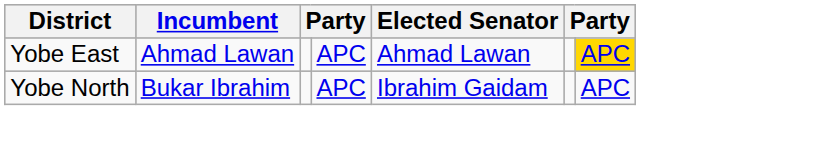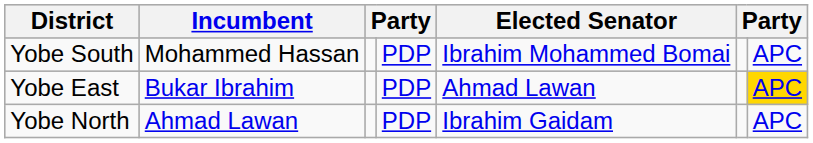+ row: Yobe South | Mohammed Hassan | PDP | Ibrahim Mohammed Bomai | APC
Yobe East | Incumbent: Ahmad Lawan -> Bukar Ibrahim
Yobe East | column 4: APC -> PDP
Yobe North | Incumbent: Bukar Ibrahim -> Ahmad Lawan
Yobe North | column 4: APC -> PDP
